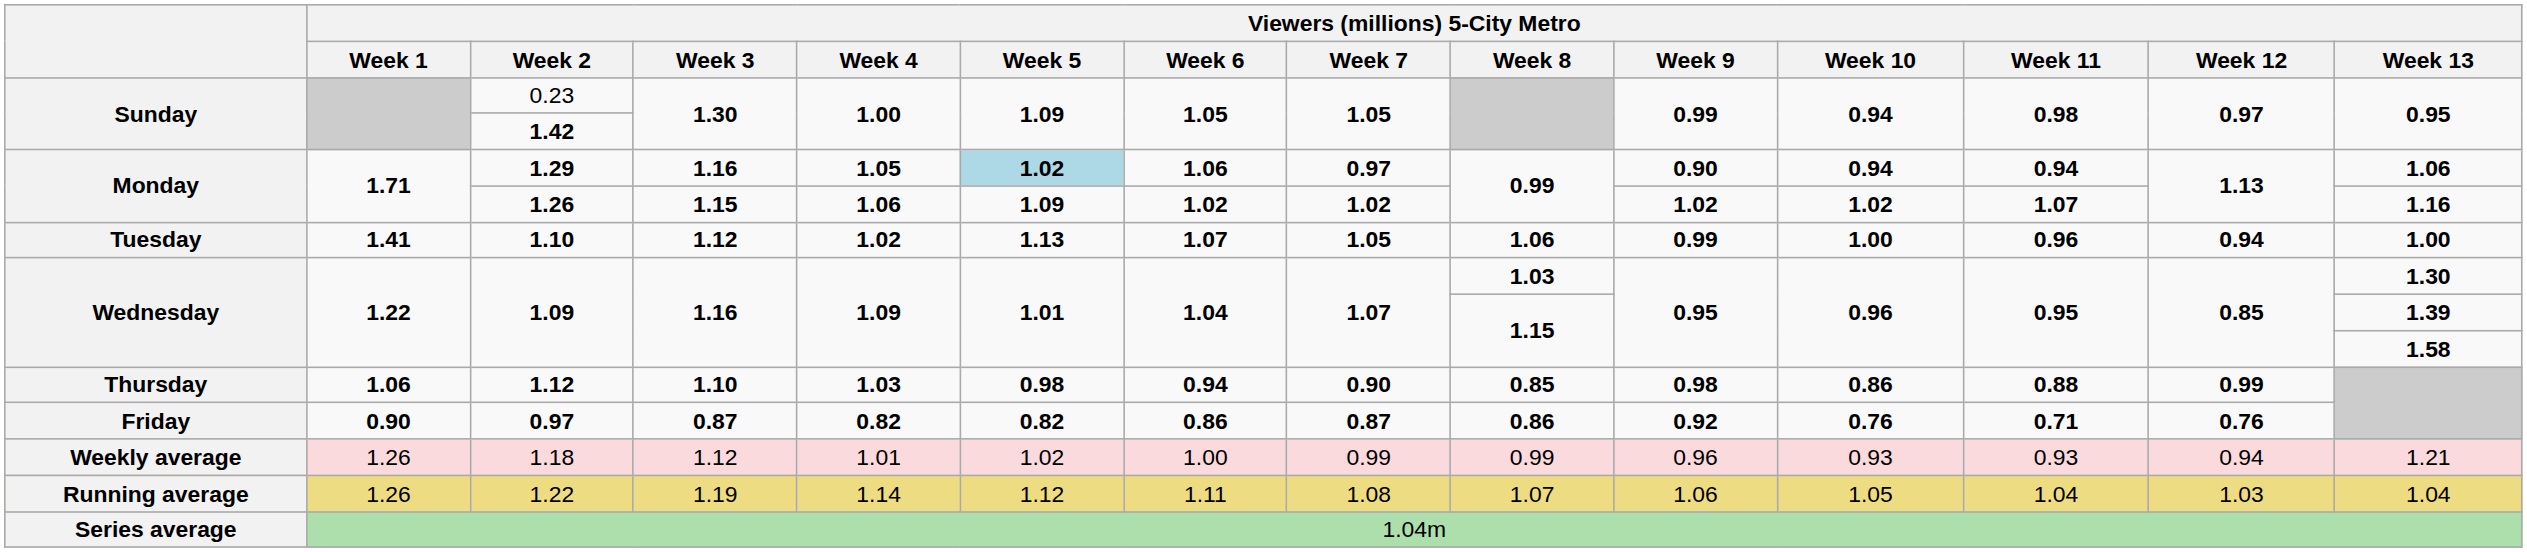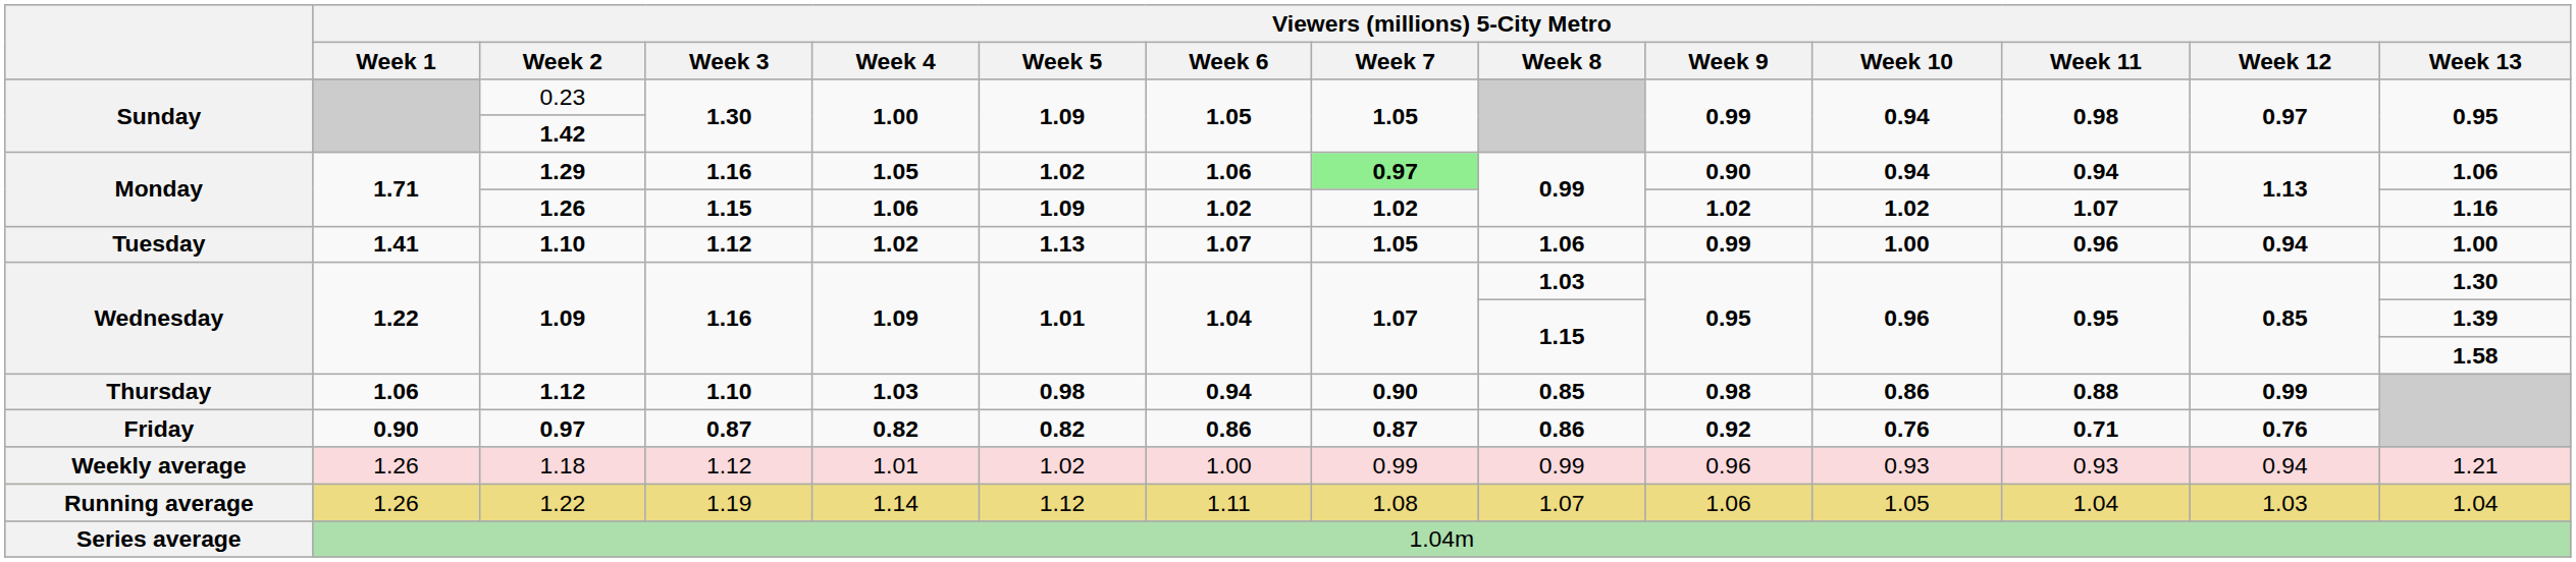1.29 | Viewers (millions) 5-City Metro / Week 5: lightblue background -> no background
1.29 | Viewers (millions) 5-City Metro / Week 7: no background -> lightgreen background
